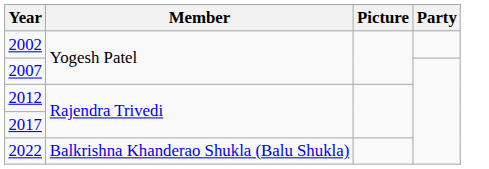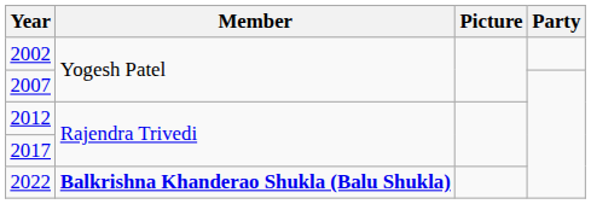2022 | Member: normal -> bold
